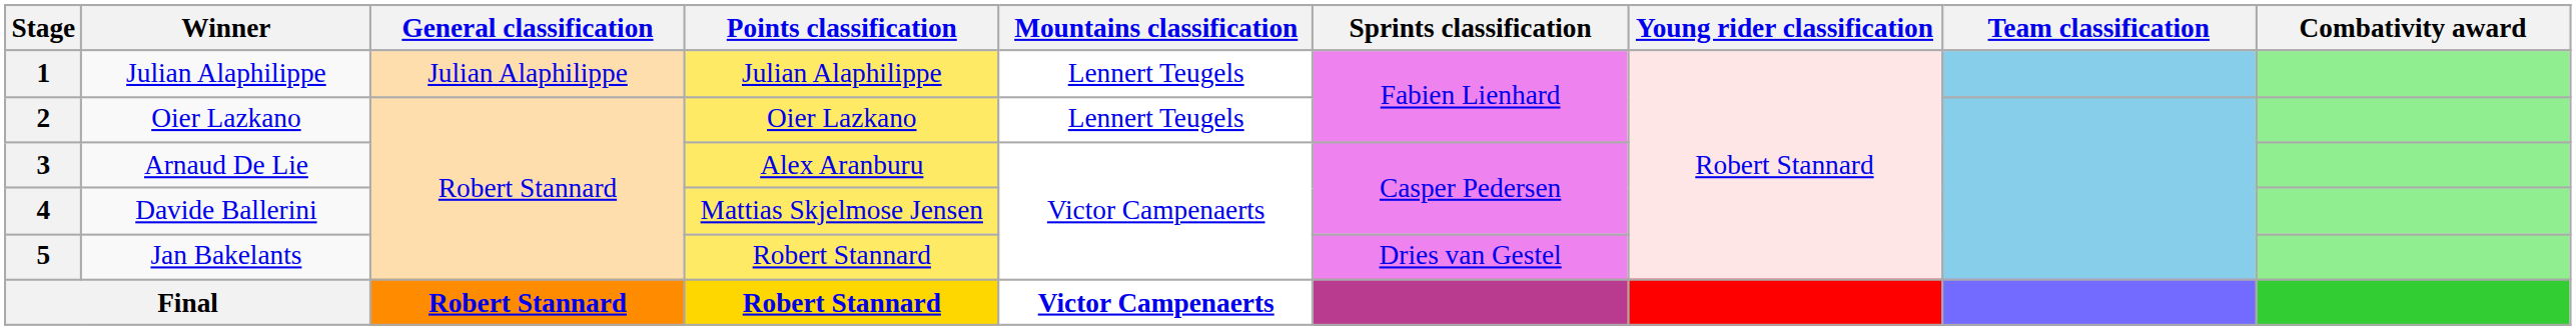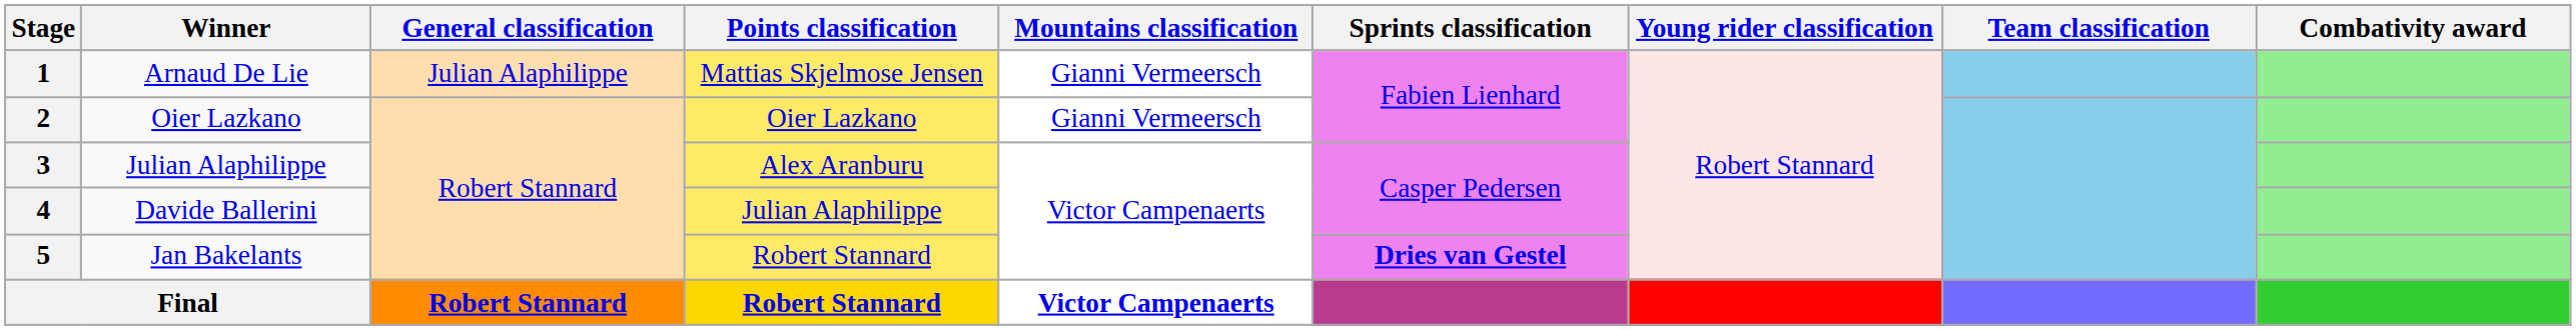1 | Winner: Julian Alaphilippe -> Arnaud De Lie
1 | Points classification: Julian Alaphilippe -> Mattias Skjelmose Jensen
1 | Mountains classification: Lennert Teugels -> Gianni Vermeersch
2 | Mountains classification: Lennert Teugels -> Gianni Vermeersch
3 | Winner: Arnaud De Lie -> Julian Alaphilippe
4 | Points classification: Mattias Skjelmose Jensen -> Julian Alaphilippe
5 | Sprints classification: normal -> bold
